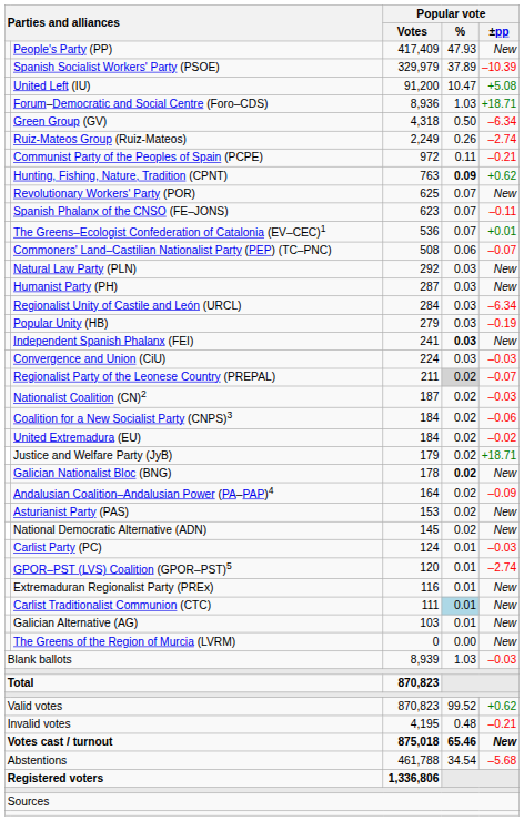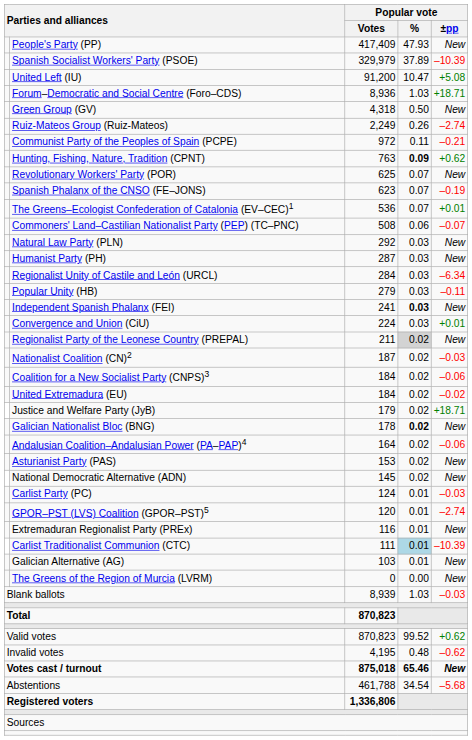Green Group (GV) | Popular vote / ±pp: –6.34 -> New
Spanish Phalanx of the CNSO (FE–JONS) | Popular vote / ±pp: –0.11 -> –0.19
Popular Unity (HB) | Popular vote / ±pp: –0.19 -> –0.11
Convergence and Union (CiU) | Popular vote / ±pp: –0.03 -> +0.01
Regionalist Party of the Leonese Country (PREPAL) | Popular vote / ±pp: –0.07 -> New
Andalusian Coalition–Andalusian Power (PA–PAP)4 | Popular vote / ±pp: –0.09 -> –0.06
Carlist Traditionalist Communion (CTC) | Popular vote / ±pp: New -> –10.39
Invalid votes | Popular vote / ±pp: –0.21 -> –0.62
